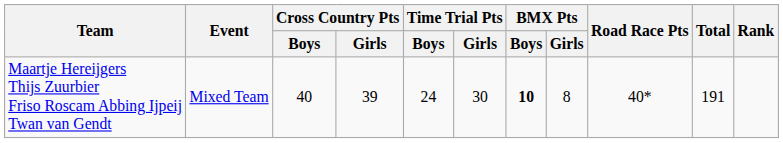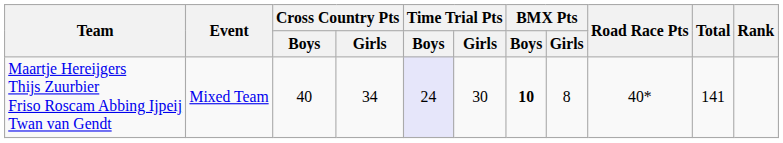row 3 | Cross Country Pts / Girls: 39 -> 34
row 3 | Time Trial Pts / Boys: no background -> lavender background
row 3 | Total: 191 -> 141
